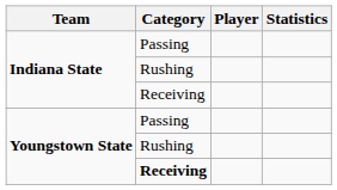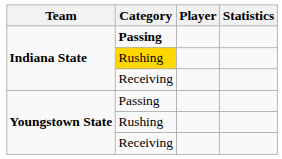Indiana State / Passing | Category: normal -> bold
Indiana State / Rushing | Category: no background -> gold background
Youngstown State / Receiving | Category: bold -> normal
